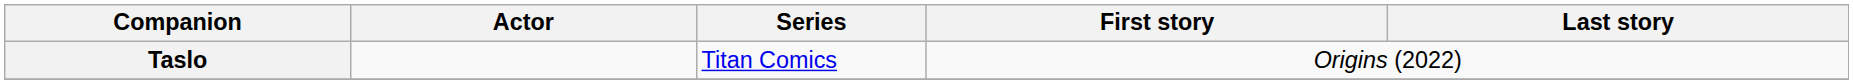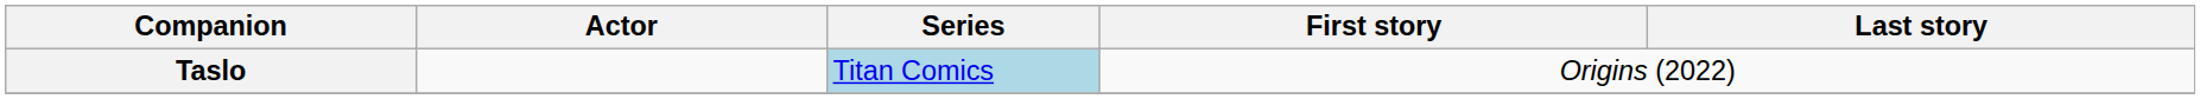Taslo | Series: no background -> lightblue background
